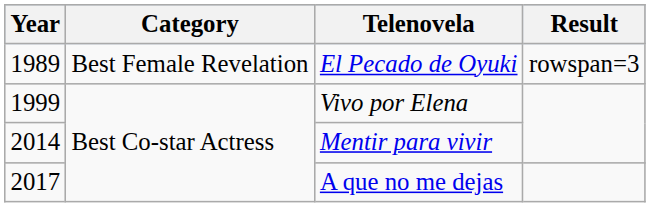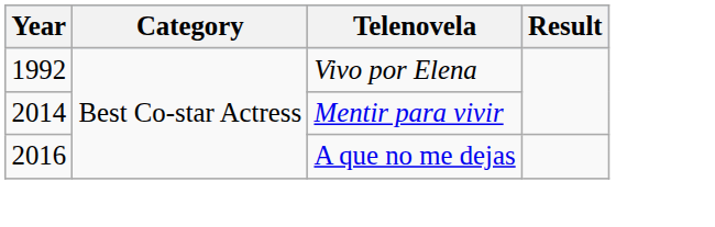- row: 1989 | Best Female Revelation | El Pecado de Oyuki | rowspan=3
Vivo por Elena | Year: 1999 -> 1992
A que no me dejas | Year: 2017 -> 2016
